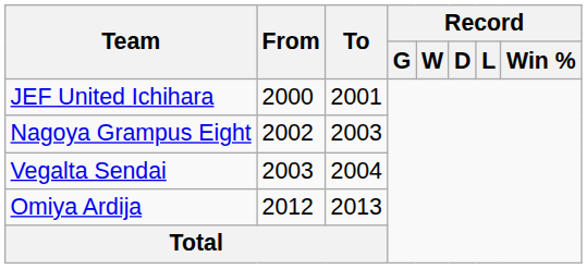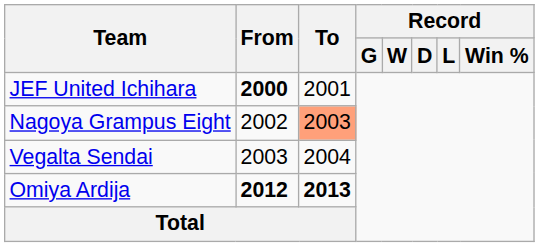JEF United Ichihara | From: normal -> bold
Nagoya Grampus Eight | To: no background -> lightsalmon background
Omiya Ardija | From: normal -> bold
Omiya Ardija | To: normal -> bold
